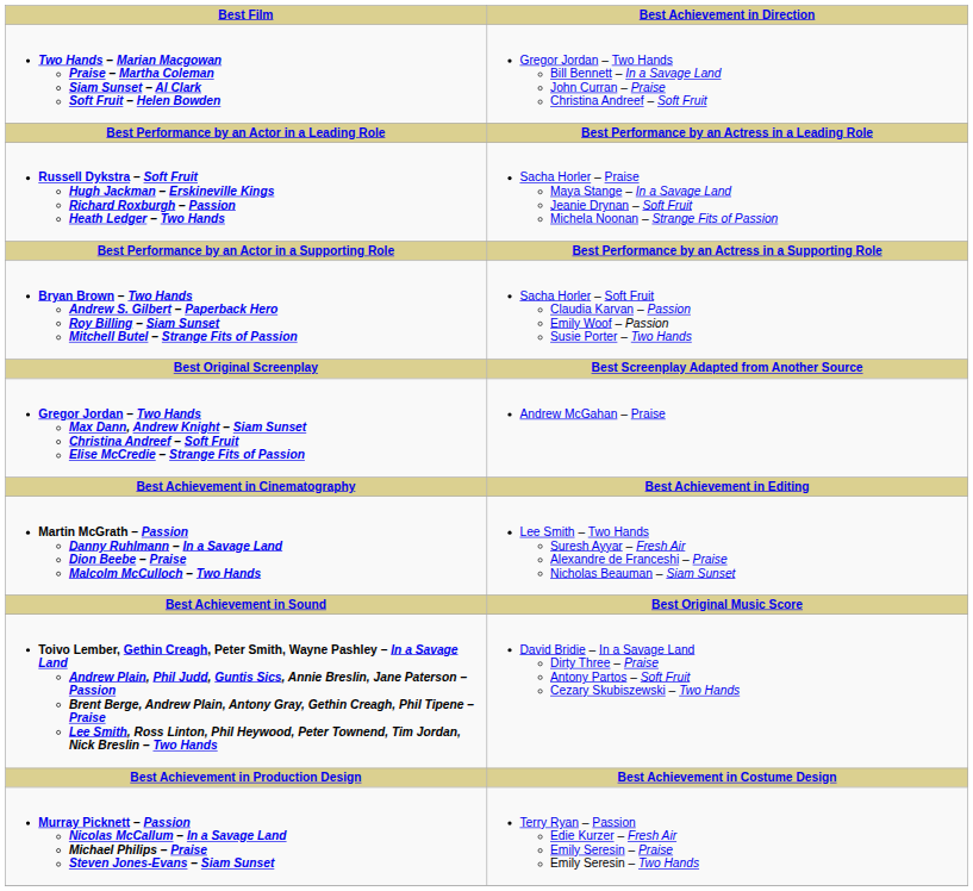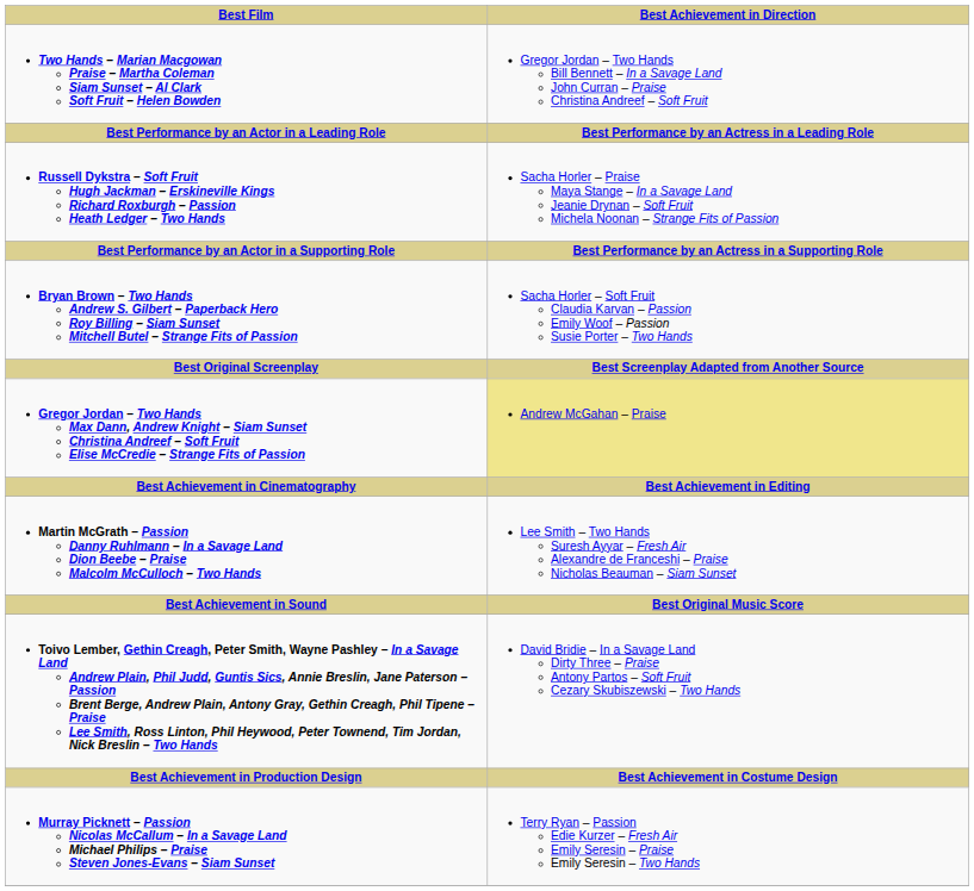row 8 | Best Achievement in Direction: no background -> khaki background
